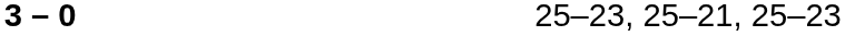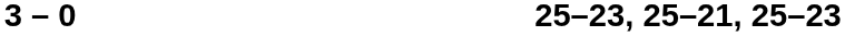row 1 | column 2: normal -> bold
